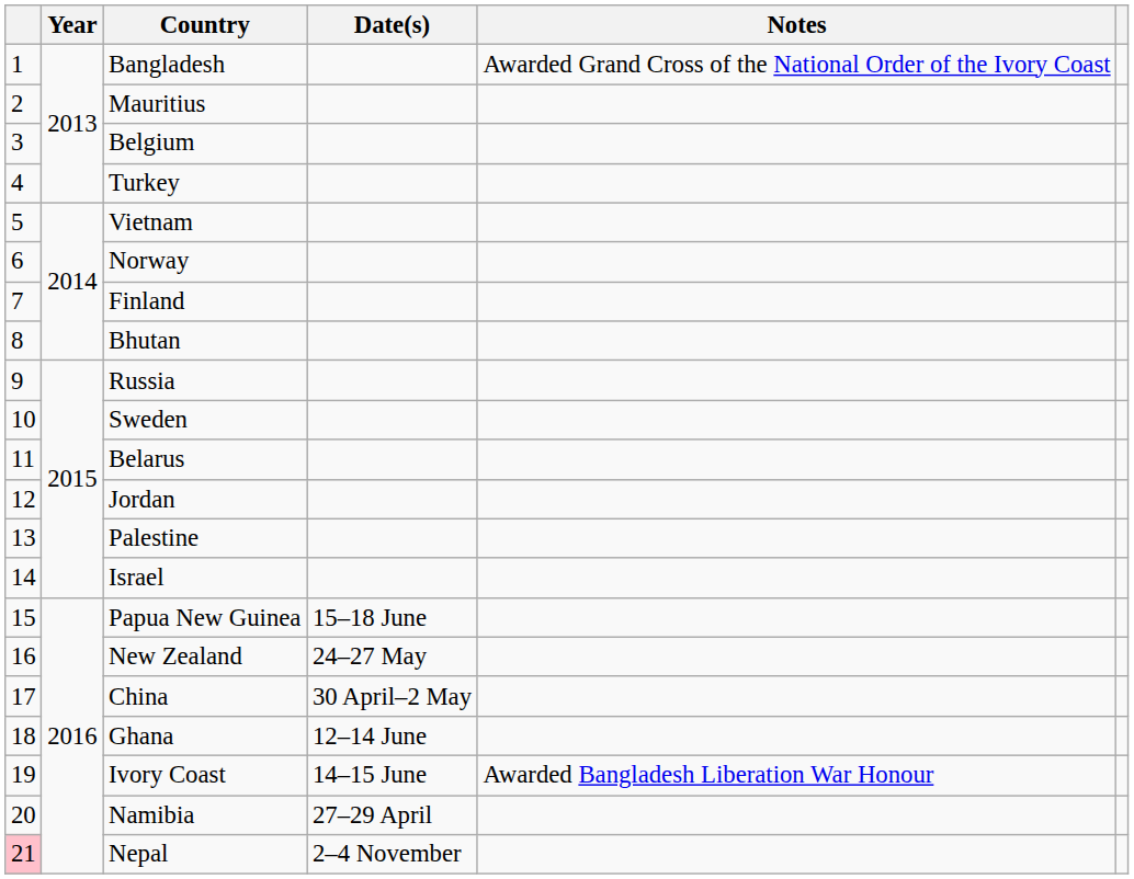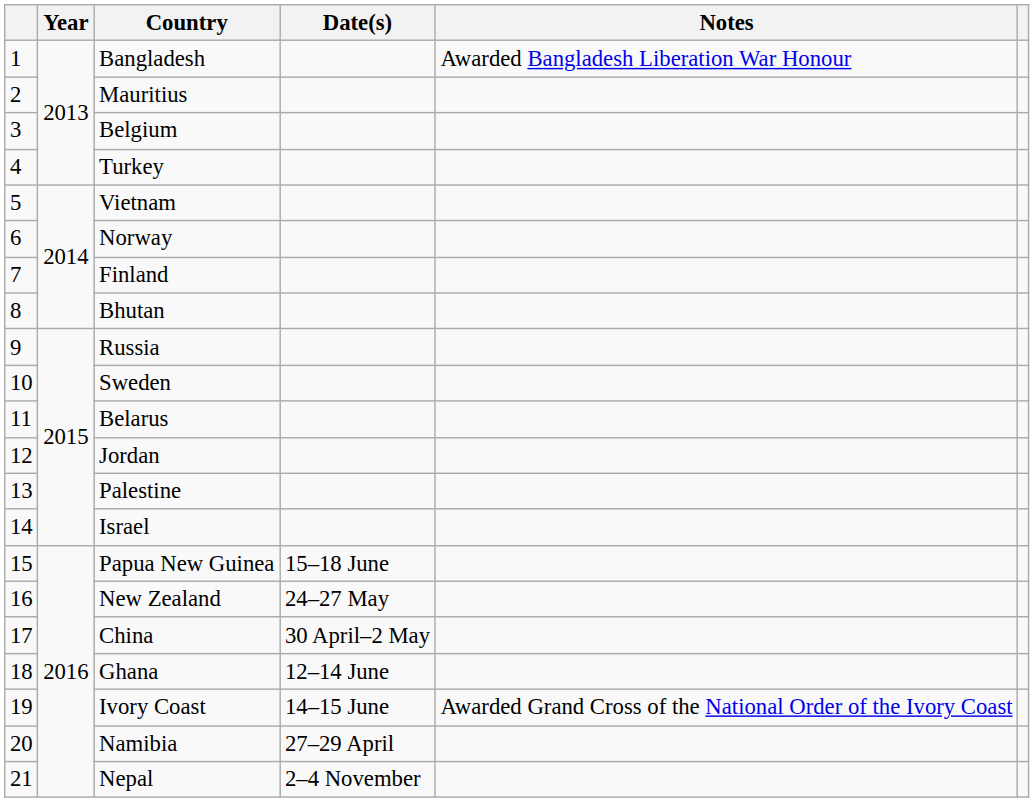Bangladesh | Notes: Awarded Grand Cross of the National Order of the Ivory Coast -> Awarded Bangladesh Liberation War Honour
Ivory Coast | Notes: Awarded Bangladesh Liberation War Honour -> Awarded Grand Cross of the National Order of the Ivory Coast
Nepal | column 1: pink background -> no background
